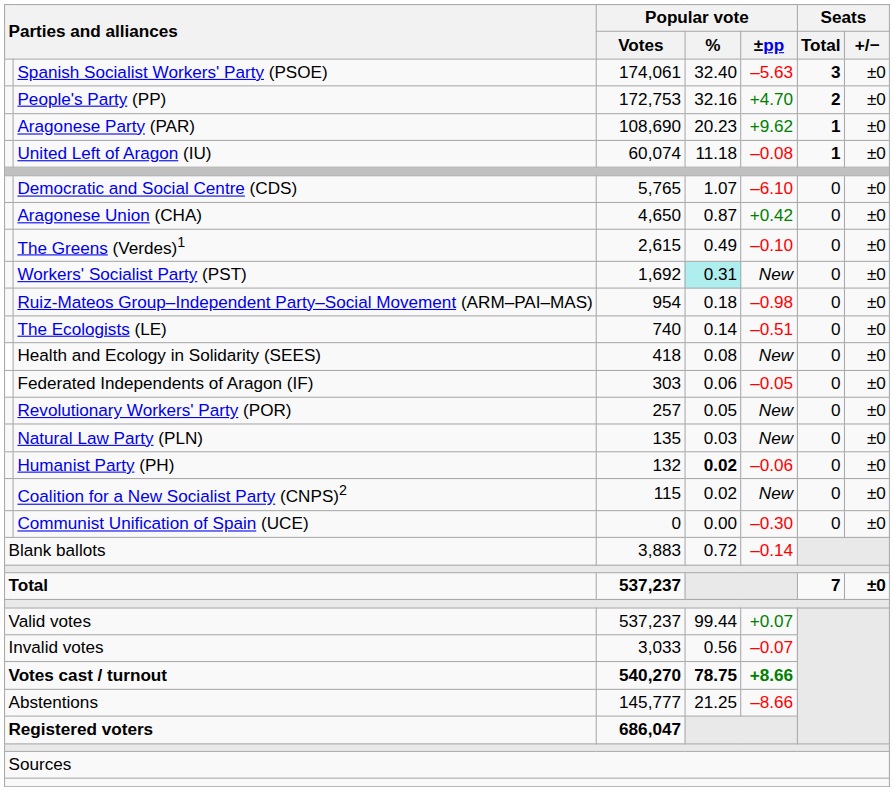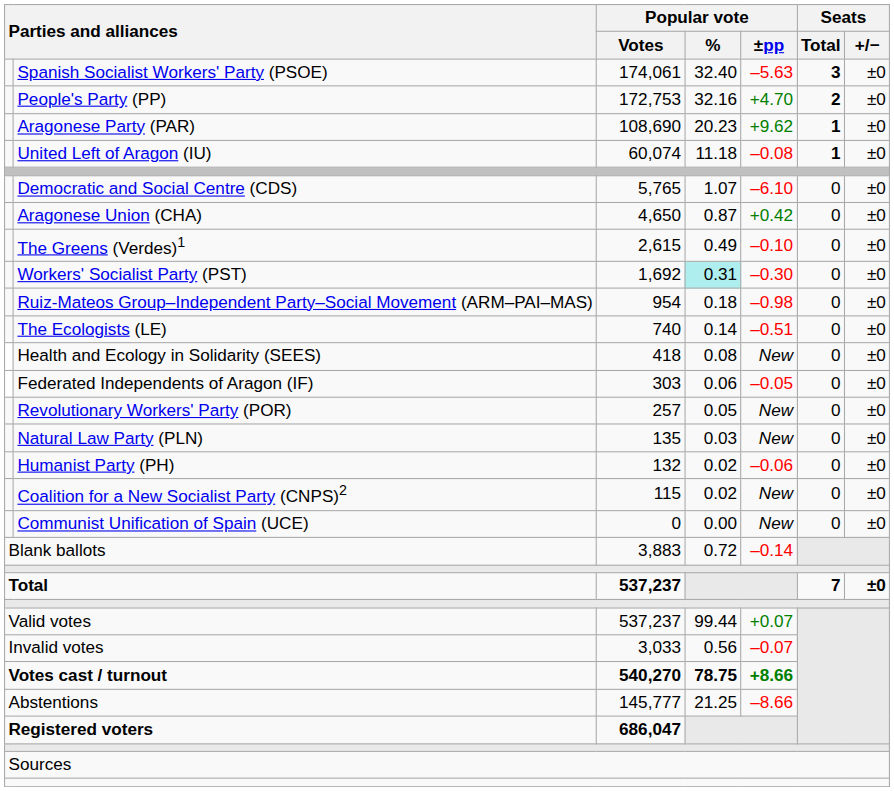Workers' Socialist Party (PST) | Popular vote / ±pp: New -> –0.30
Humanist Party (PH) | Popular vote / %: bold -> normal
Communist Unification of Spain (UCE) | Popular vote / ±pp: –0.30 -> New
